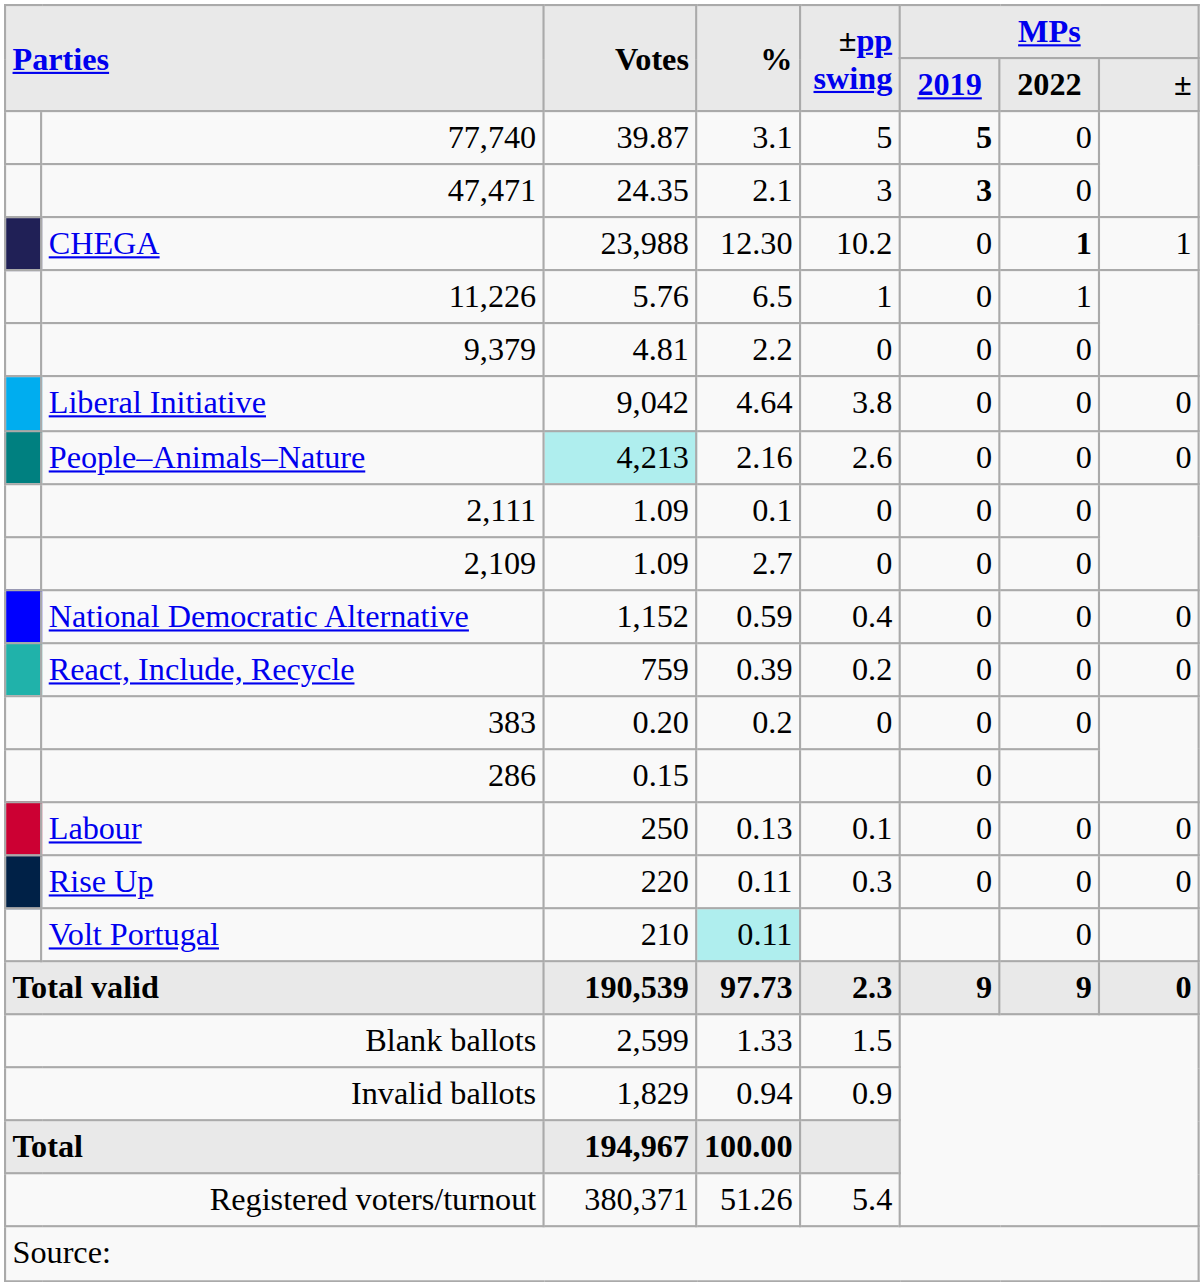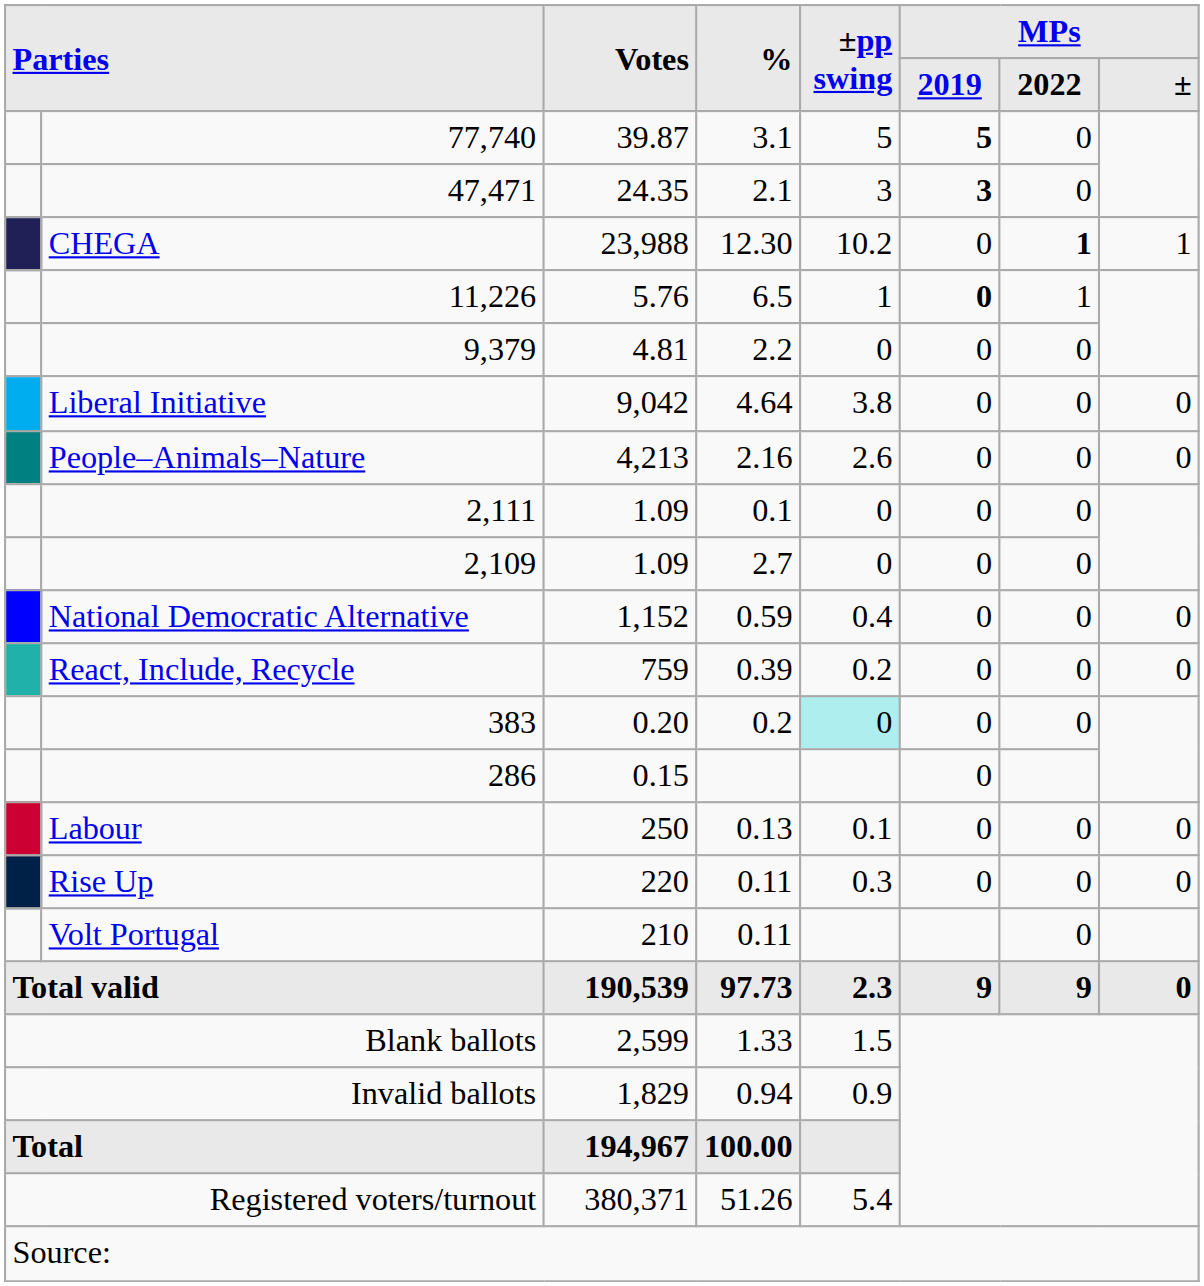11,226 | MPs / 2019: normal -> bold
People–Animals–Nature | Votes: paleturquoise background -> no background
383 | ±pp swing: no background -> paleturquoise background
Volt Portugal | %: paleturquoise background -> no background
